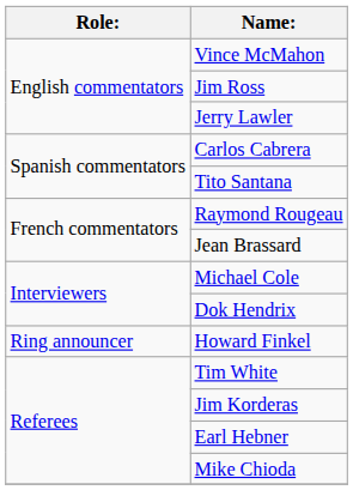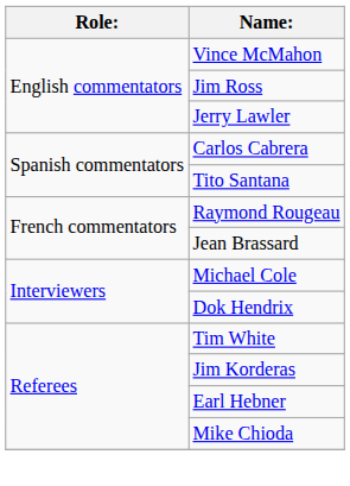- row: Ring announcer | Howard Finkel
